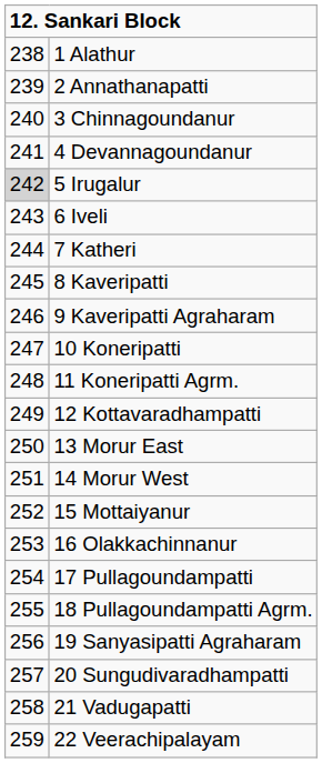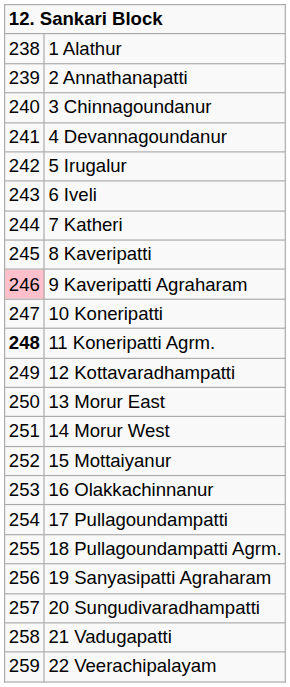5 Irugalur | column 1: lightgrey background -> no background
9 Kaveripatti Agraharam | column 1: no background -> pink background
11 Koneripatti Agrm. | column 1: normal -> bold
